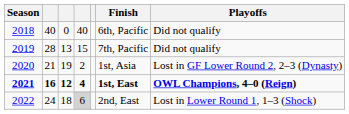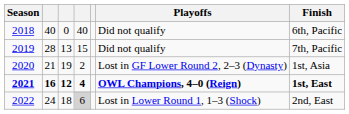columns swapped: Finish <-> Playoffs
